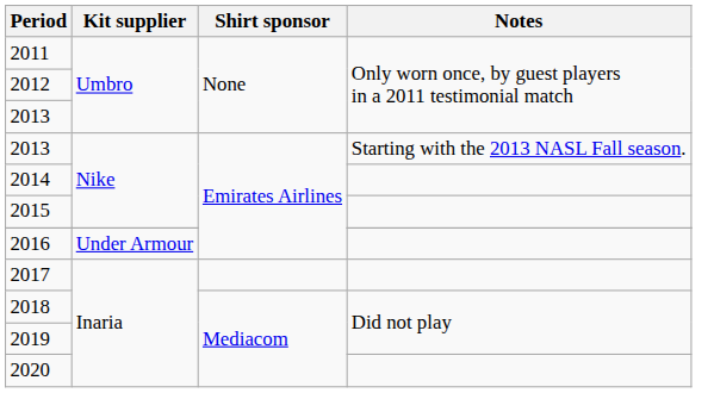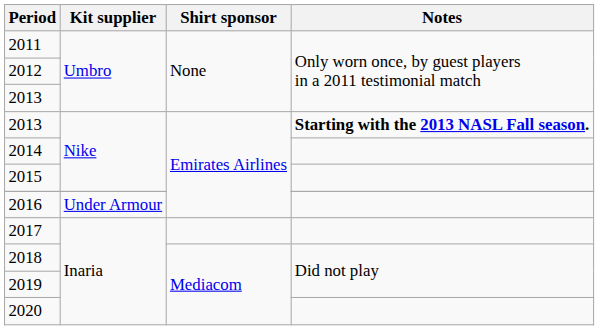2013 / Nike | Notes: normal -> bold
